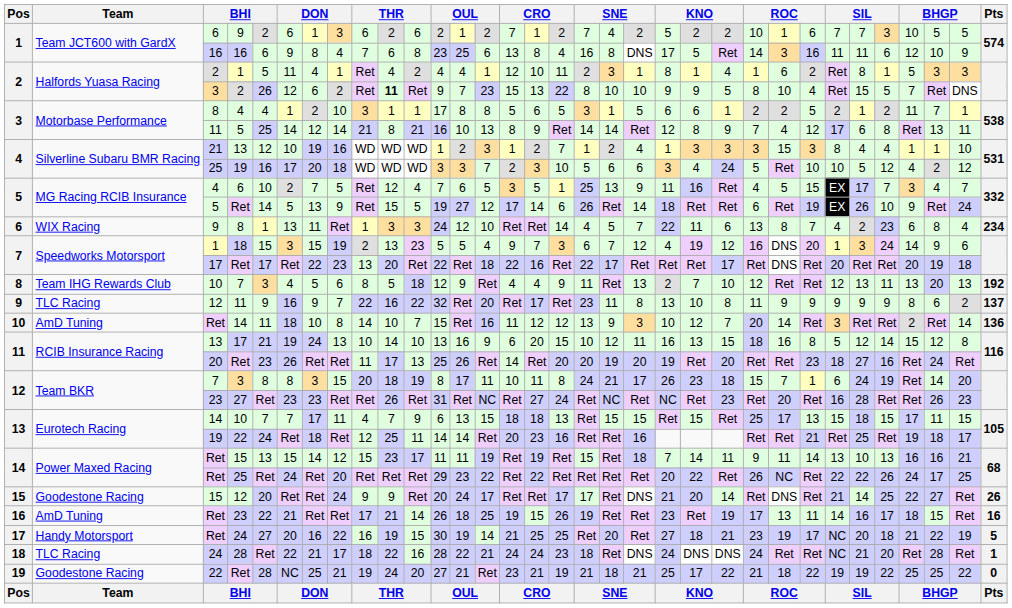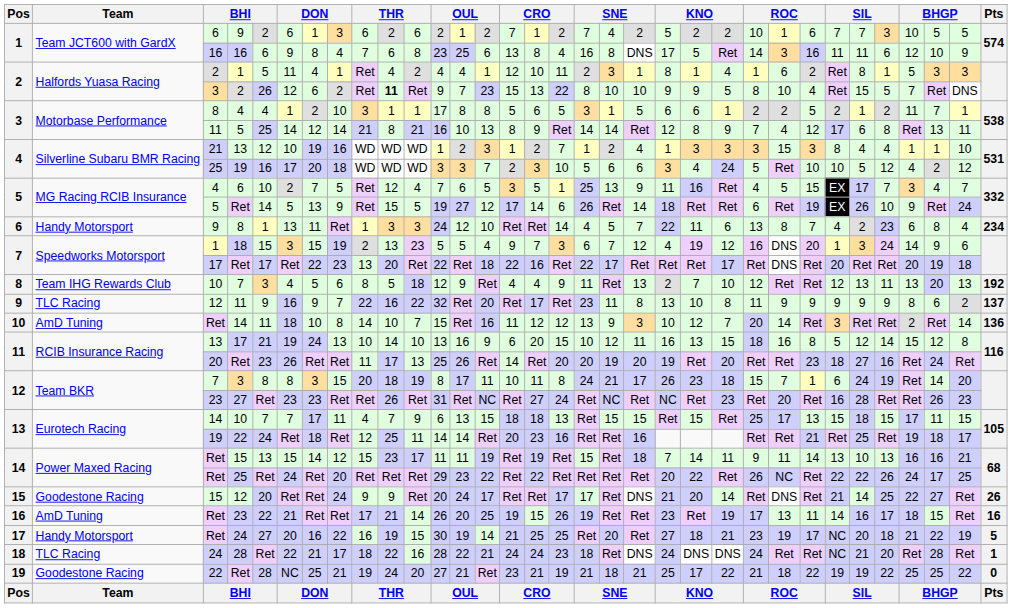row 12 | Team: WIX Racing -> Handy Motorsport
row 27 | column 13: 18 -> 20
